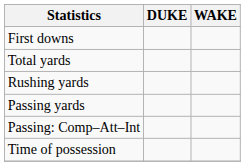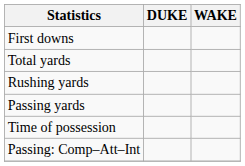rows swapped: Passing: Comp–Att–Int <-> Time of possession
